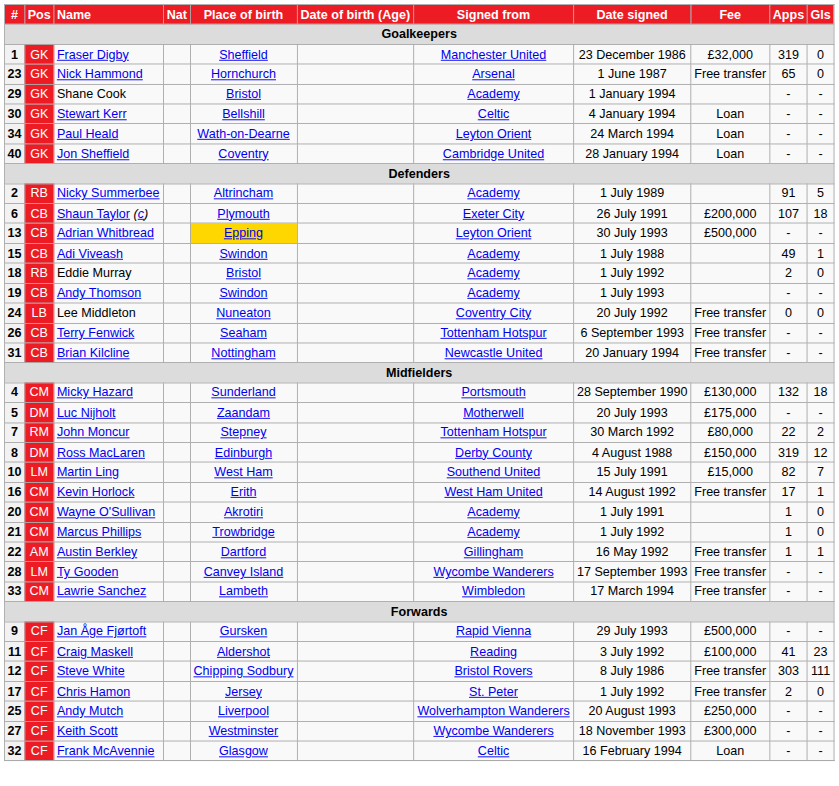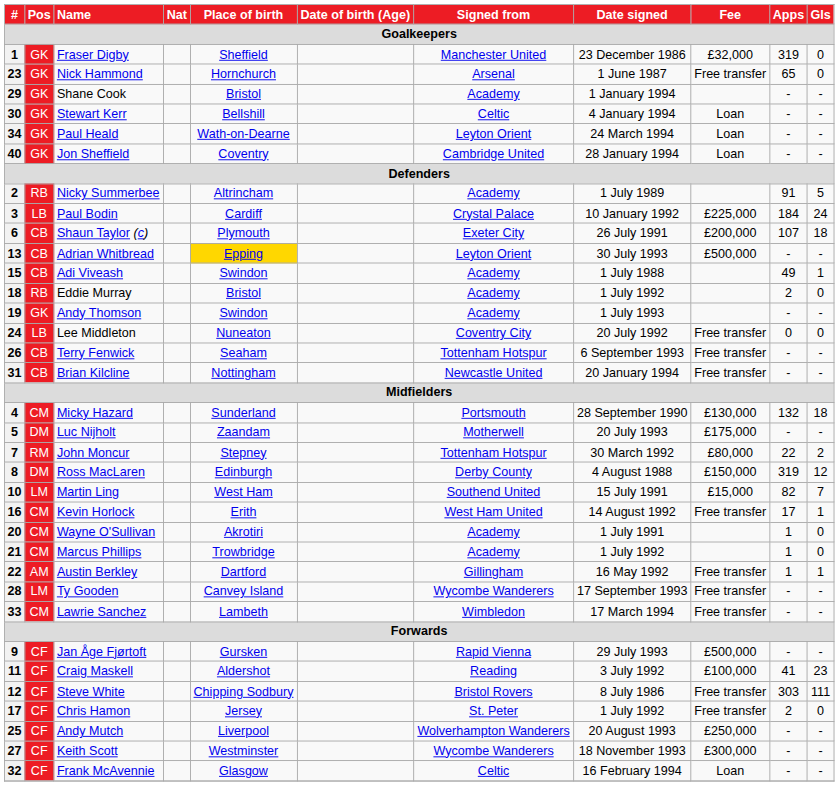+ row: 3 | LB | Paul Bodin | Cardiff | Crystal Palace | 10 January 1992 | £225,000 | 184 | 24
Andy Thomson | Pos: CB -> GK
